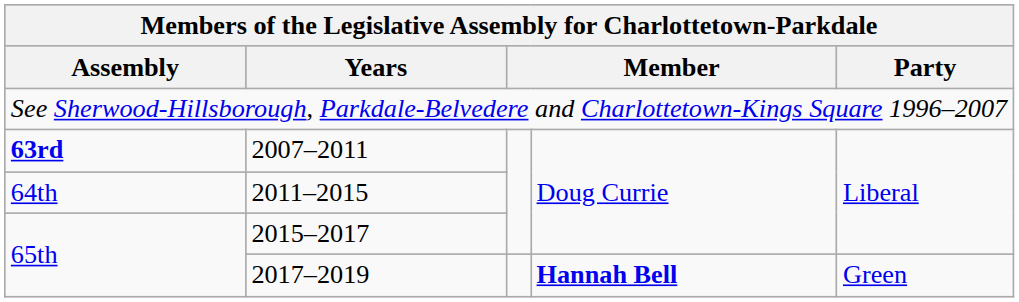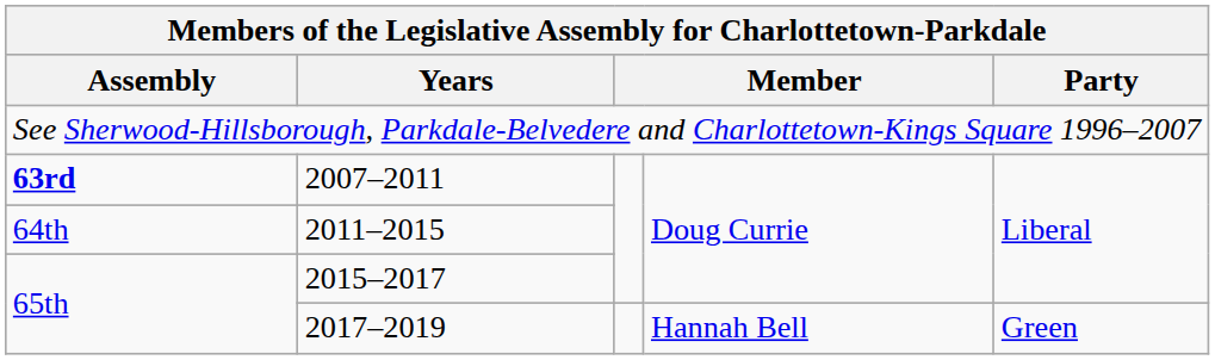2017–2019 | column 4: bold -> normal
